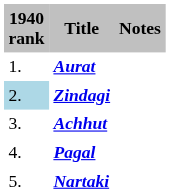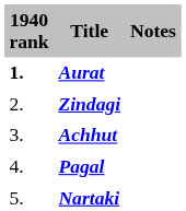Aurat | column 1: normal -> bold
Zindagi | column 1: lightblue background -> no background
